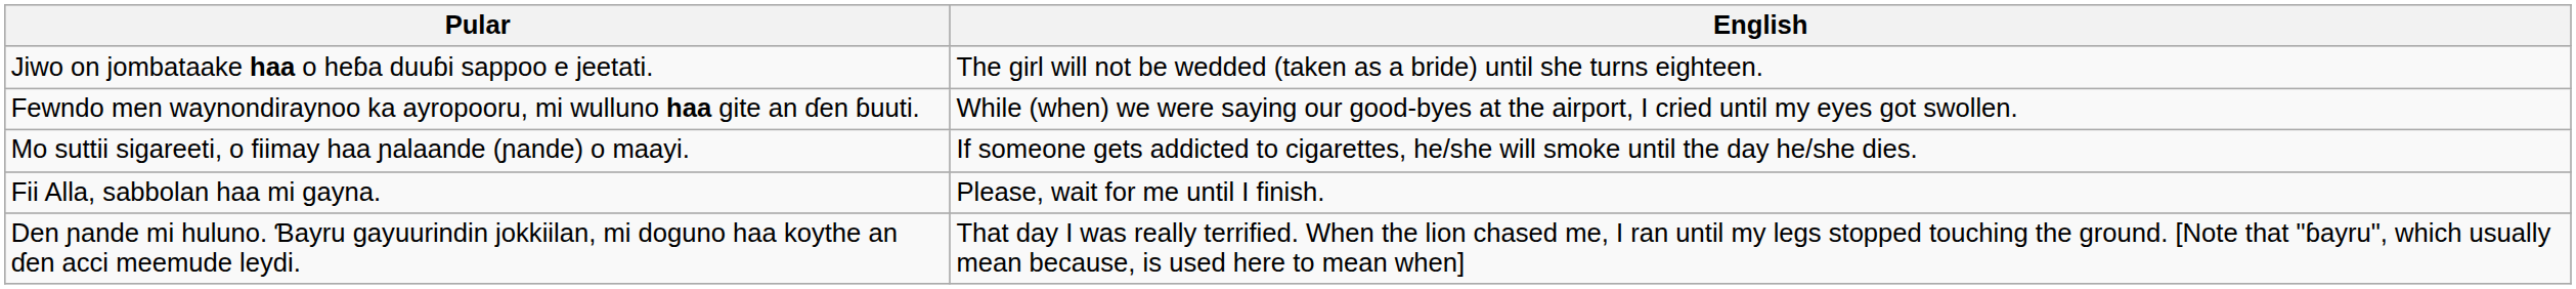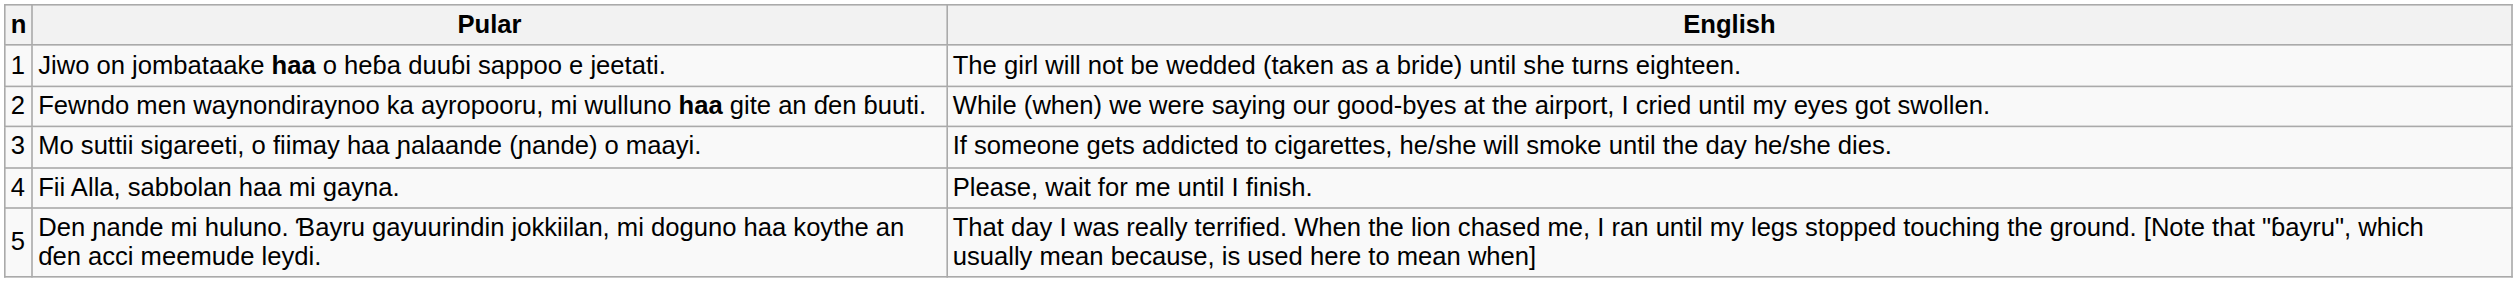+ column: n | 1 | 2 | 3 | 4 | 5
